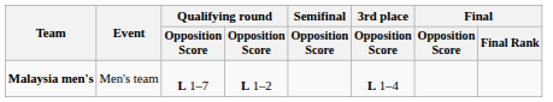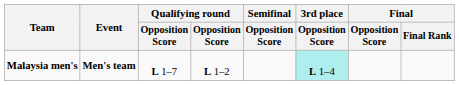Malaysia men's | Event: normal -> bold
Malaysia men's | 3rd place / Opposition Score: no background -> paleturquoise background
